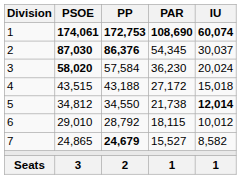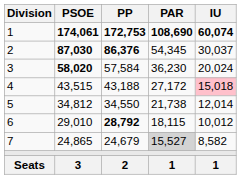4 | IU: no background -> pink background
5 | IU: bold -> normal
6 | PP: normal -> bold
7 | PP: bold -> normal
7 | PAR: no background -> lightgrey background
